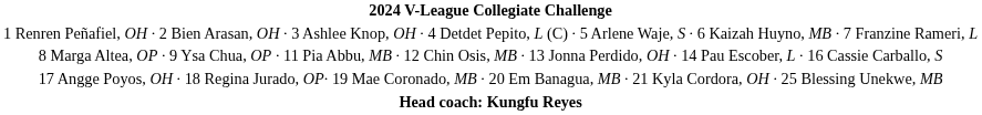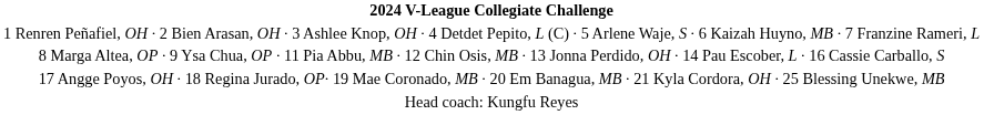row 5 | column 1: bold -> normal
